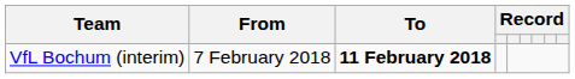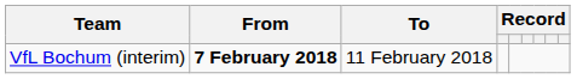VfL Bochum (interim) | From: normal -> bold
VfL Bochum (interim) | To: bold -> normal
